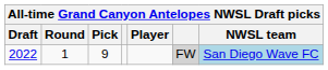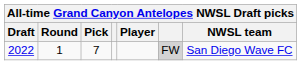2022 | Pick: 9 -> 7
2022 | NWSL team: lightblue background -> no background
